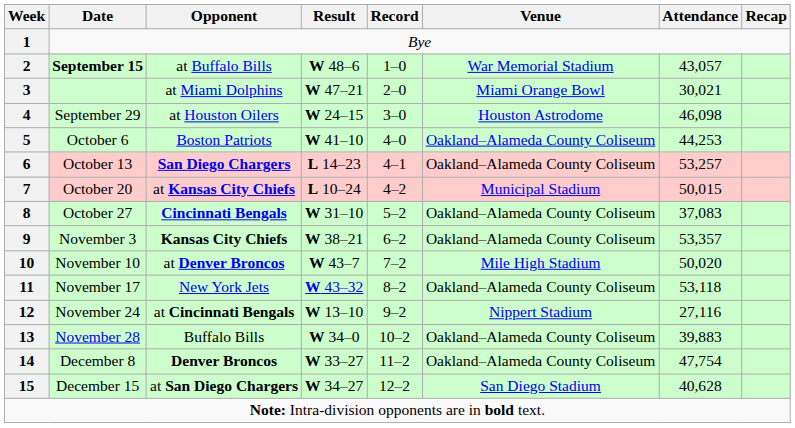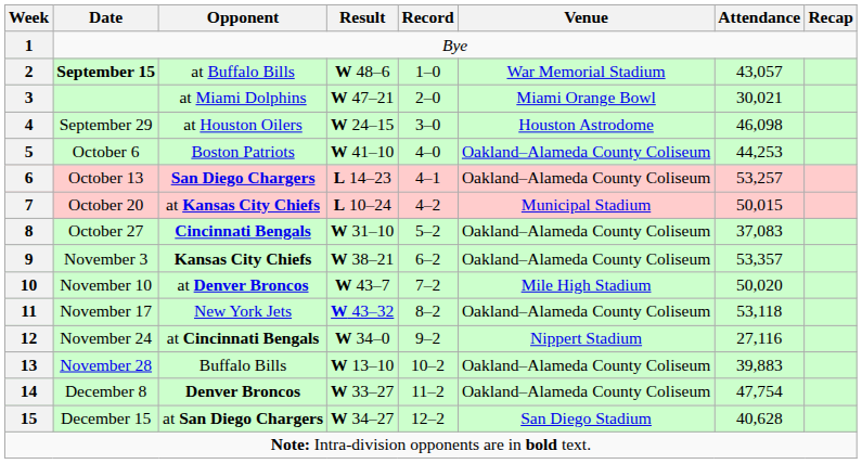12 | Result: W 13–10 -> W 34–0
13 | Result: W 34–0 -> W 13–10
